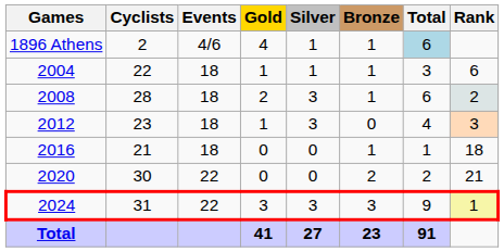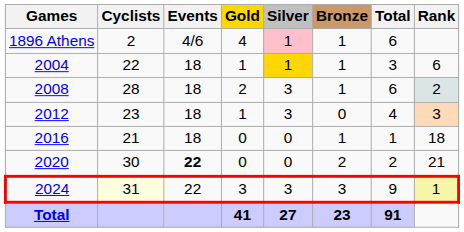1896 Athens | Silver: no background -> pink background
1896 Athens | Total: lightblue background -> no background
2004 | Silver: no background -> gold background
2020 | Events: normal -> bold
2024 | Cyclists: no background -> lightyellow background
